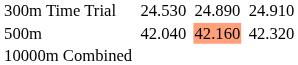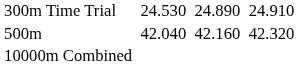500m | column 3: lightsalmon background -> no background
